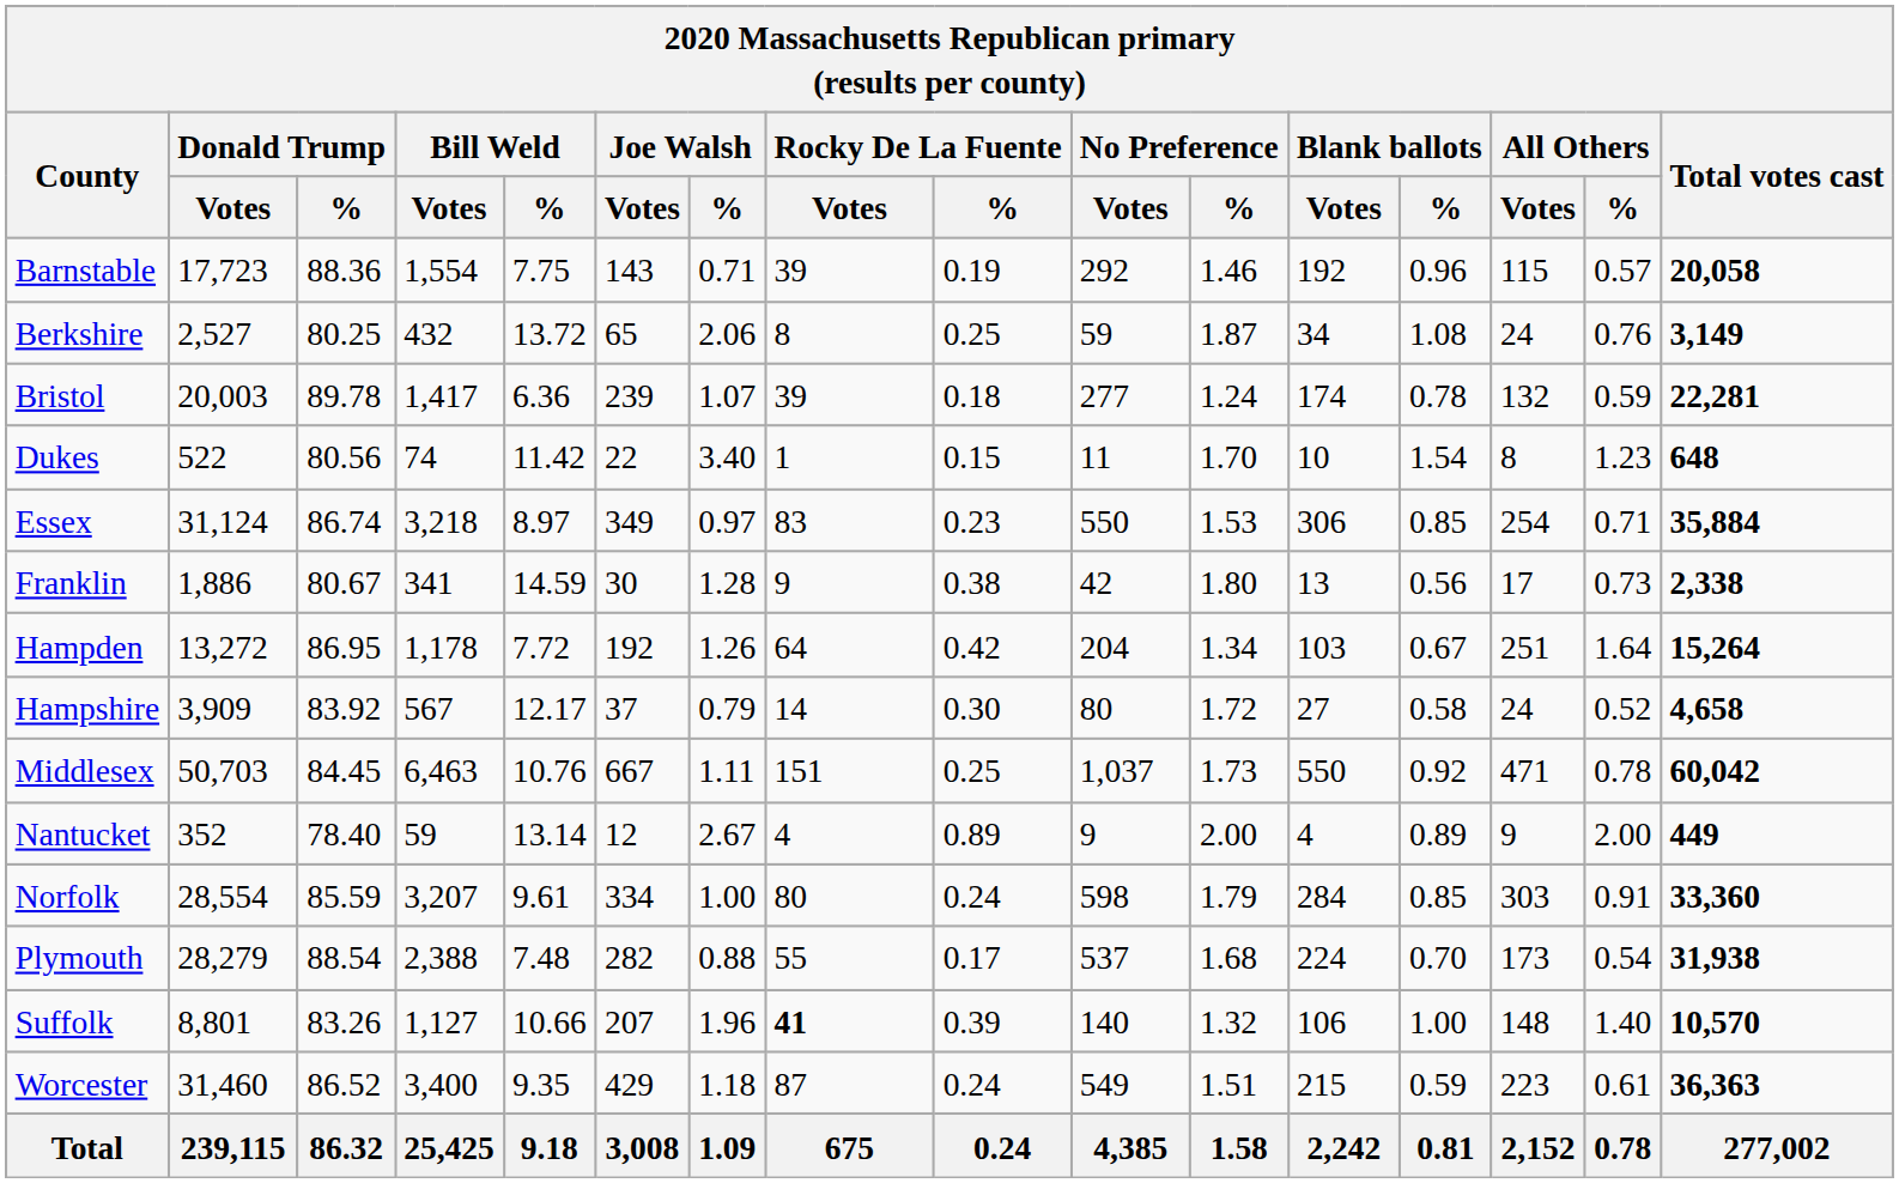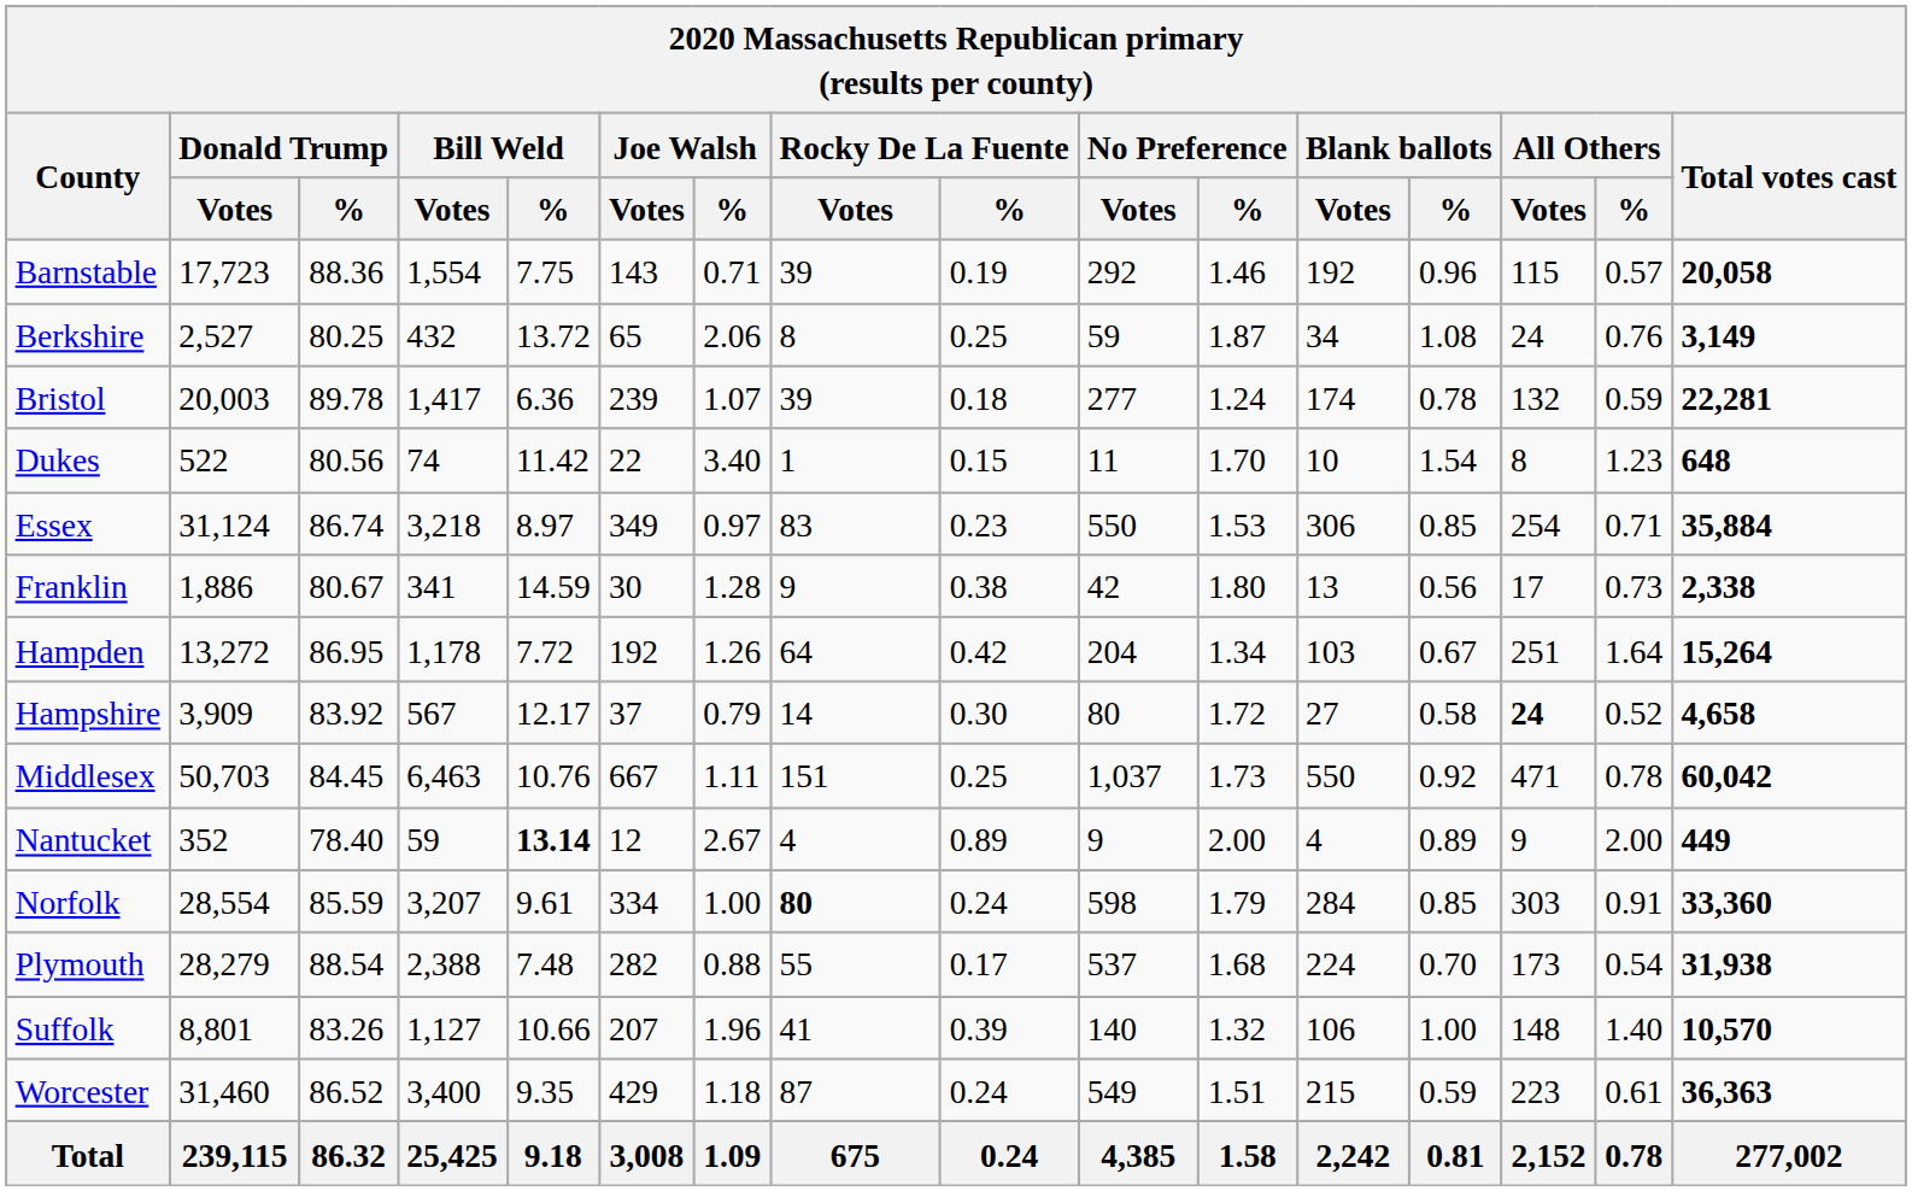Hampshire | All Others / Votes: normal -> bold
Nantucket | Bill Weld / %: normal -> bold
Norfolk | Rocky De La Fuente / Votes: normal -> bold
Suffolk | Rocky De La Fuente / Votes: bold -> normal
